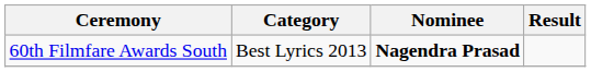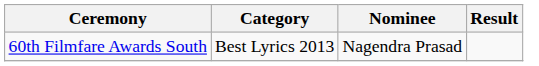60th Filmfare Awards South | Nominee: bold -> normal
